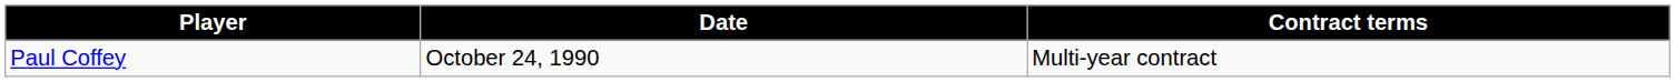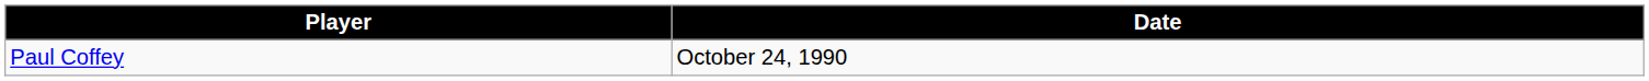- column: Contract terms | Multi-year contract
